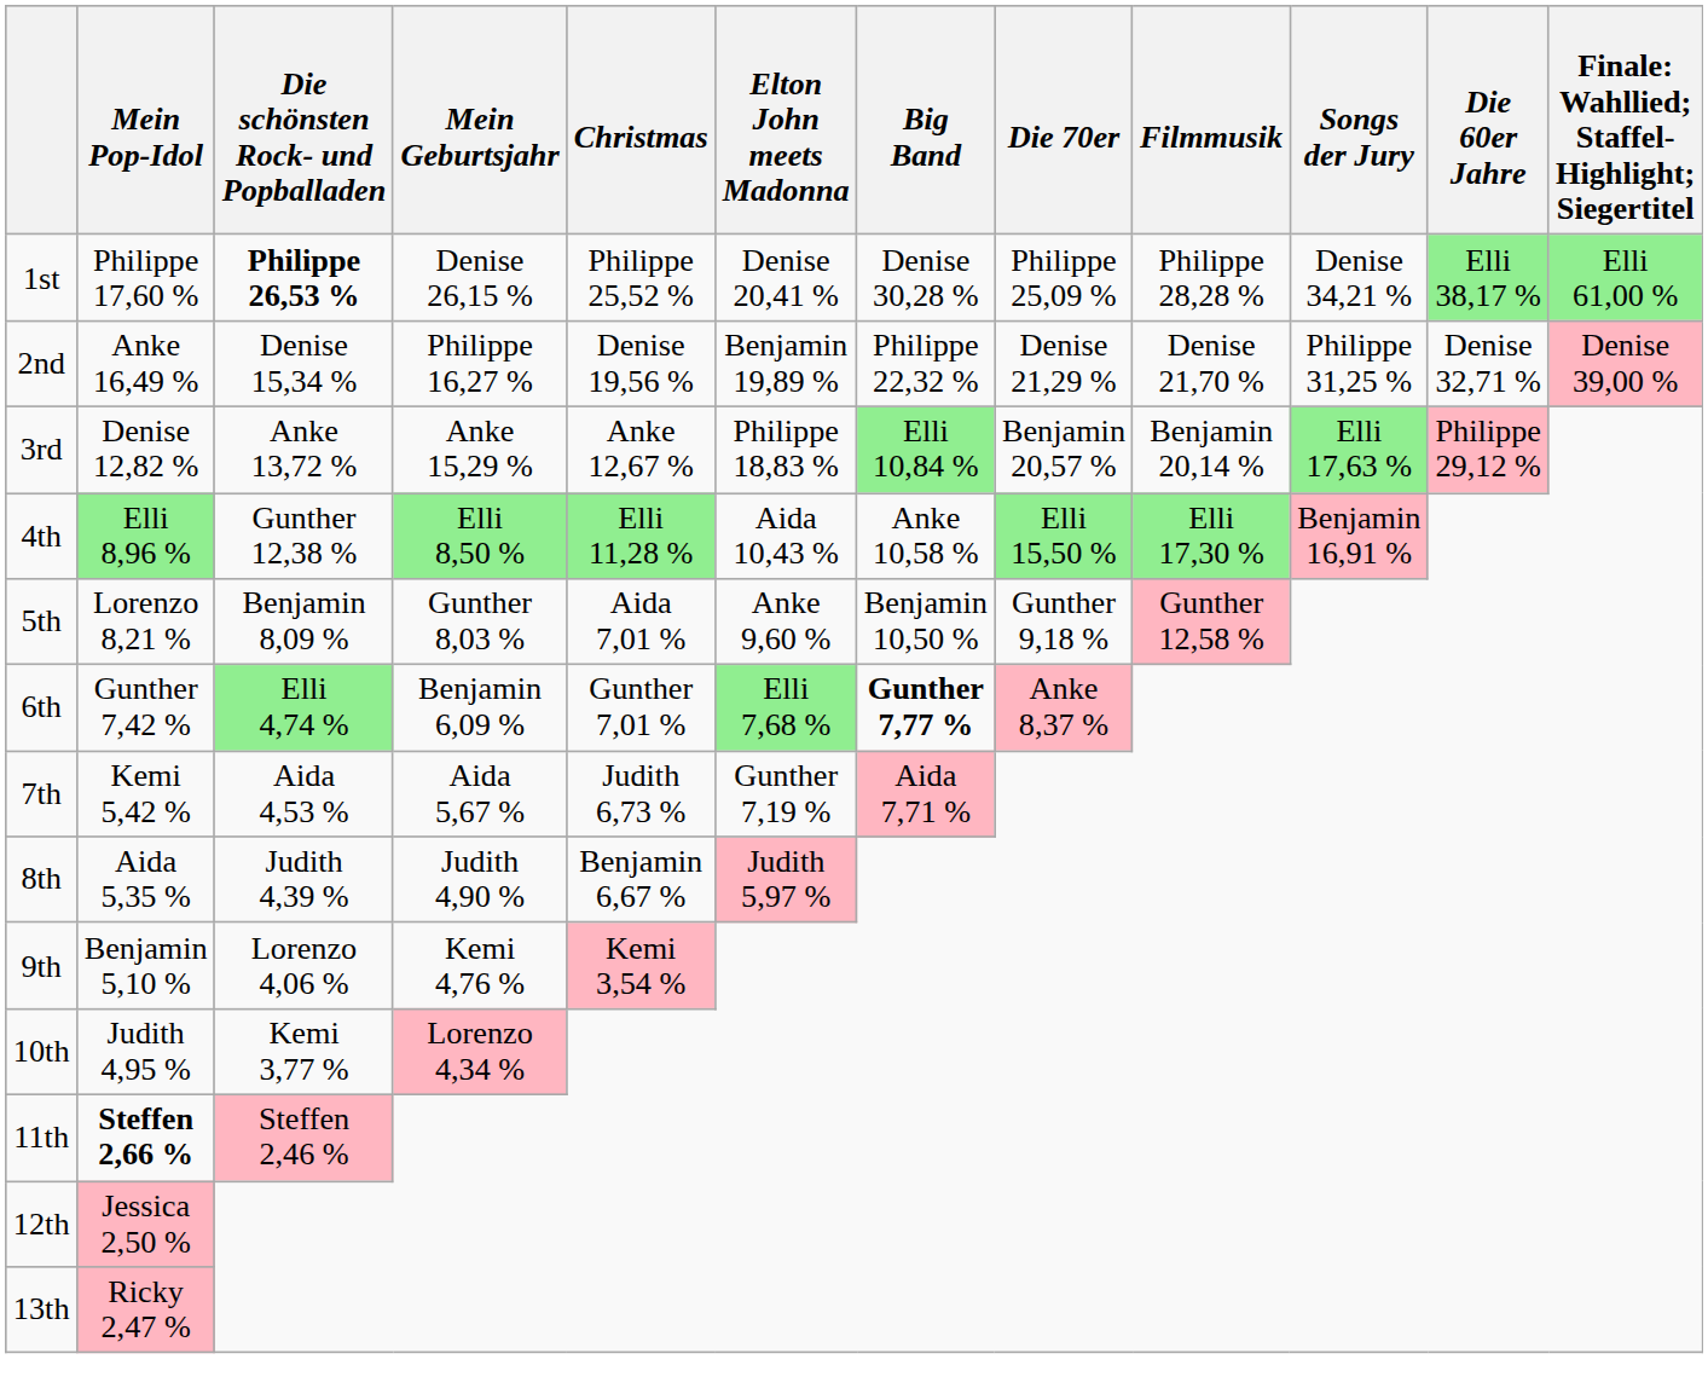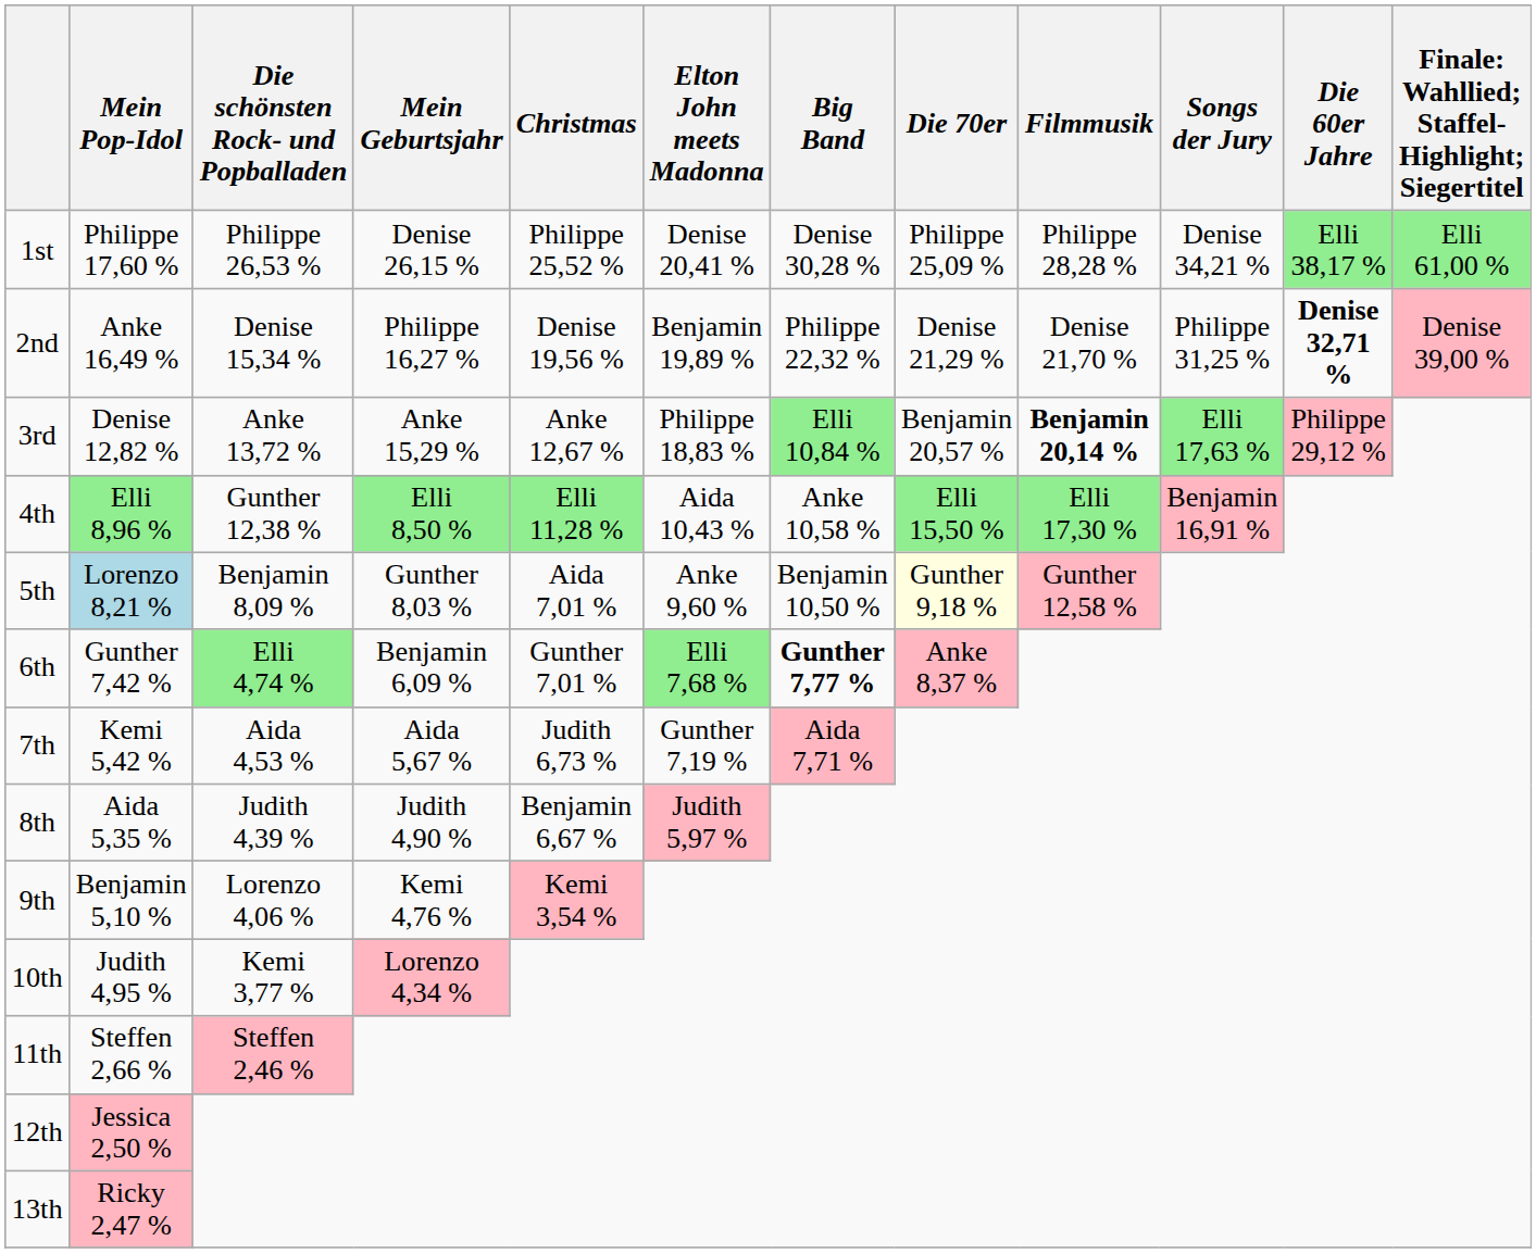1st | Die schönsten Rock- und Popballaden: bold -> normal
2nd | Die 60er Jahre: normal -> bold
3rd | Filmmusik: normal -> bold
5th | Mein Pop-Idol: no background -> lightblue background
5th | Die 70er: no background -> lightyellow background
11th | Mein Pop-Idol: bold -> normal
